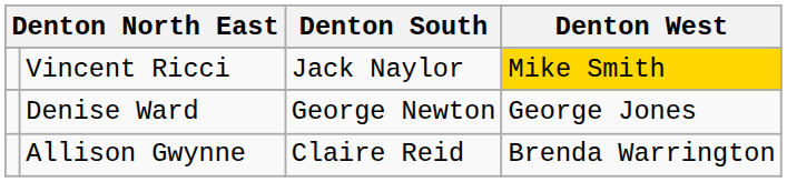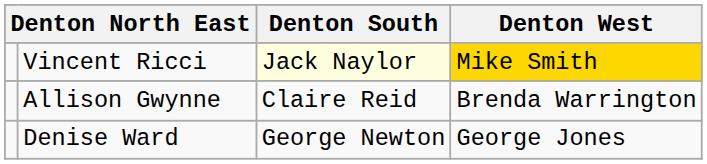Vincent Ricci | Denton South: no background -> lightyellow background
rows swapped: Allison Gwynne <-> Denise Ward
